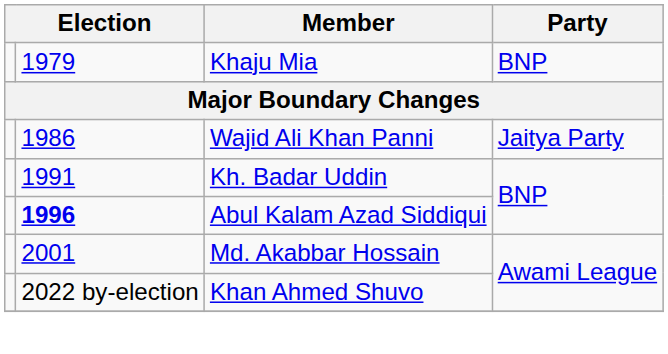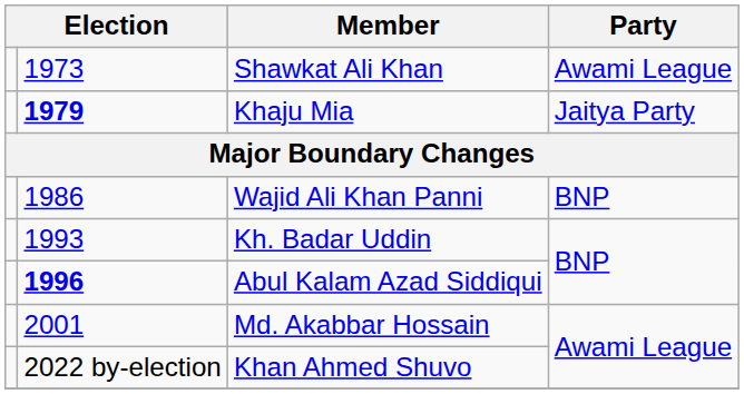+ row: 1973 | Shawkat Ali Khan | Awami League
Khaju Mia | column 2: normal -> bold
Khaju Mia | Party: BNP -> Jaitya Party
Wajid Ali Khan Panni | Party: Jaitya Party -> BNP
Kh. Badar Uddin | column 2: 1991 -> 1993
